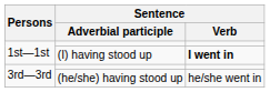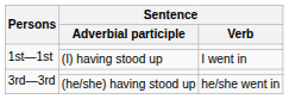(I) having stood up | Sentence / Verb: bold -> normal
